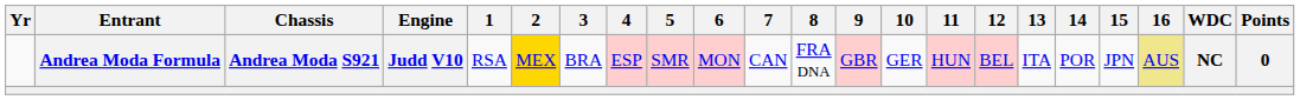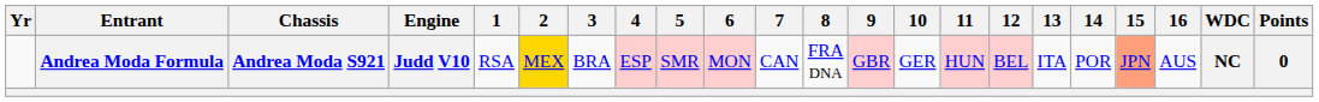Andrea Moda Formula | 15: no background -> lightsalmon background
Andrea Moda Formula | 16: khaki background -> no background
